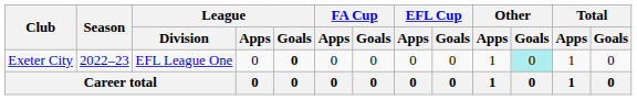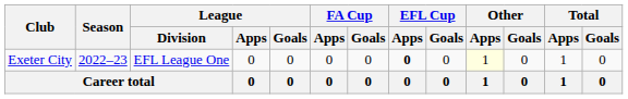Exeter City | League / Goals: bold -> normal
Exeter City | EFL Cup / Apps: normal -> bold
Exeter City | Other / Apps: no background -> lightyellow background
Exeter City | Other / Goals: paleturquoise background -> no background
